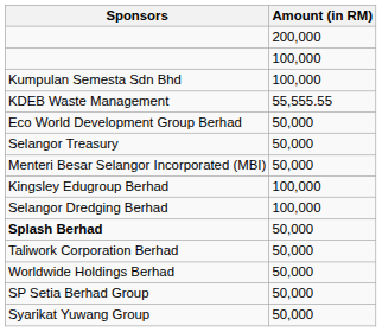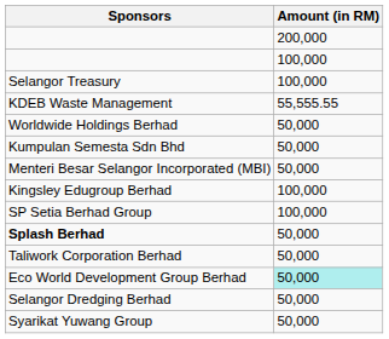row 4 | Sponsors: Kumpulan Semesta Sdn Bhd -> Selangor Treasury
row 6 | Sponsors: Eco World Development Group Berhad -> Worldwide Holdings Berhad
row 7 | Sponsors: Selangor Treasury -> Kumpulan Semesta Sdn Bhd
row 10 | Sponsors: Selangor Dredging Berhad -> SP Setia Berhad Group
row 13 | Sponsors: Worldwide Holdings Berhad -> Eco World Development Group Berhad
row 13 | Amount (in RM): no background -> paleturquoise background
row 14 | Sponsors: SP Setia Berhad Group -> Selangor Dredging Berhad
